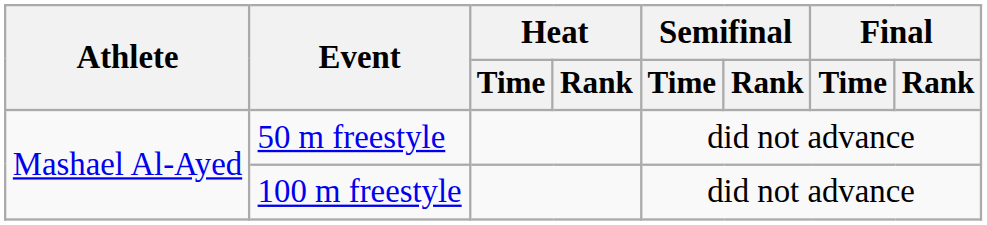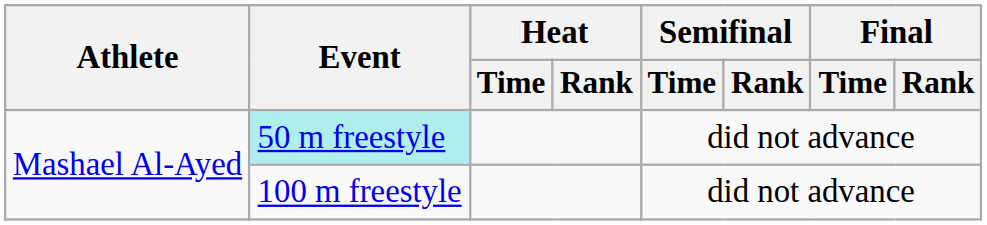50 m freestyle | Event: no background -> paleturquoise background
